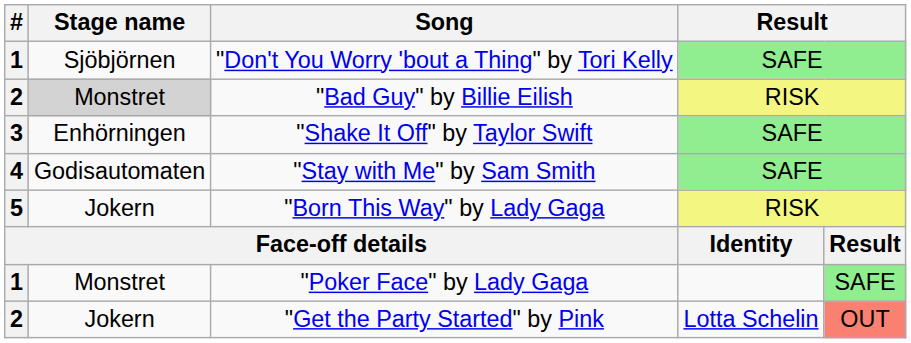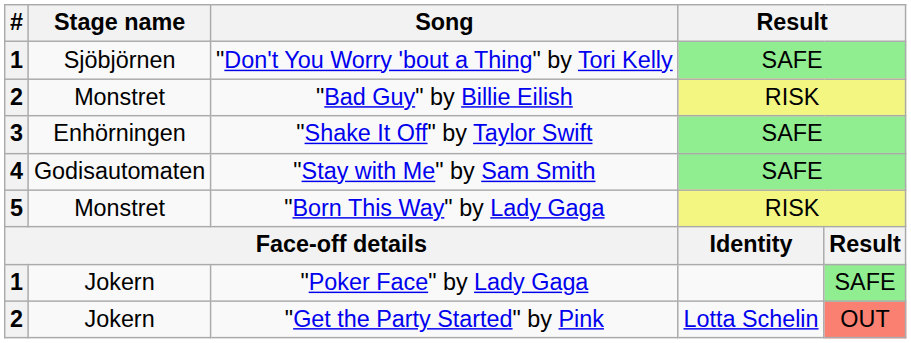"Bad Guy" by Billie Eilish | Stage name: lightgrey background -> no background
"Born This Way" by Lady Gaga | Stage name: Jokern -> Monstret
"Poker Face" by Lady Gaga | Stage name: Monstret -> Jokern
